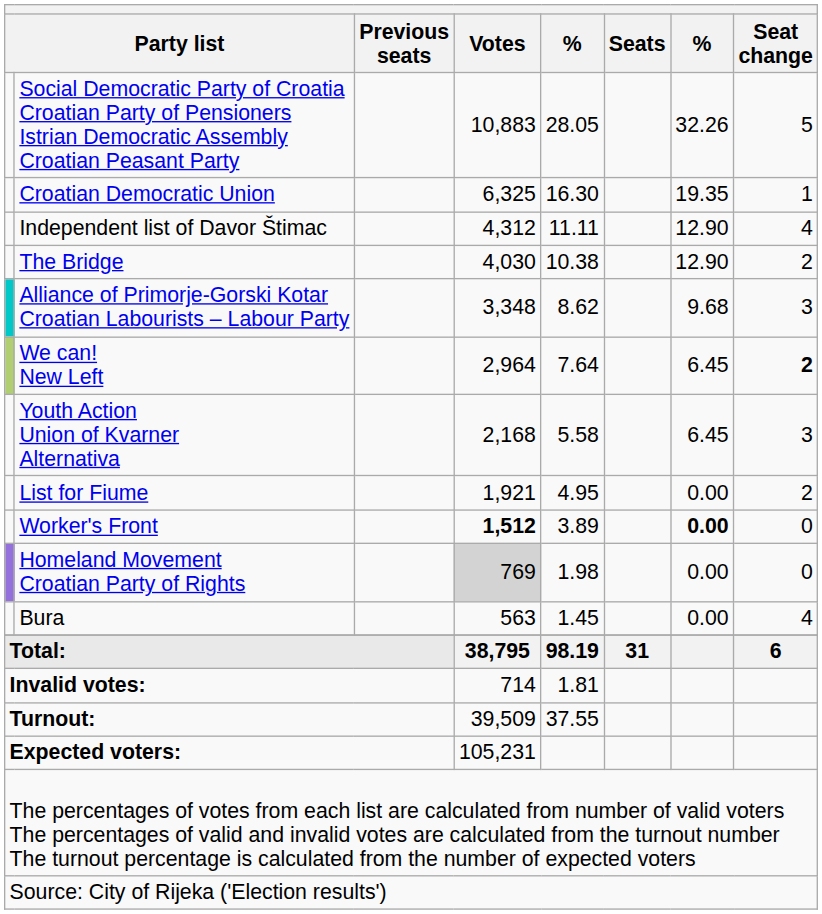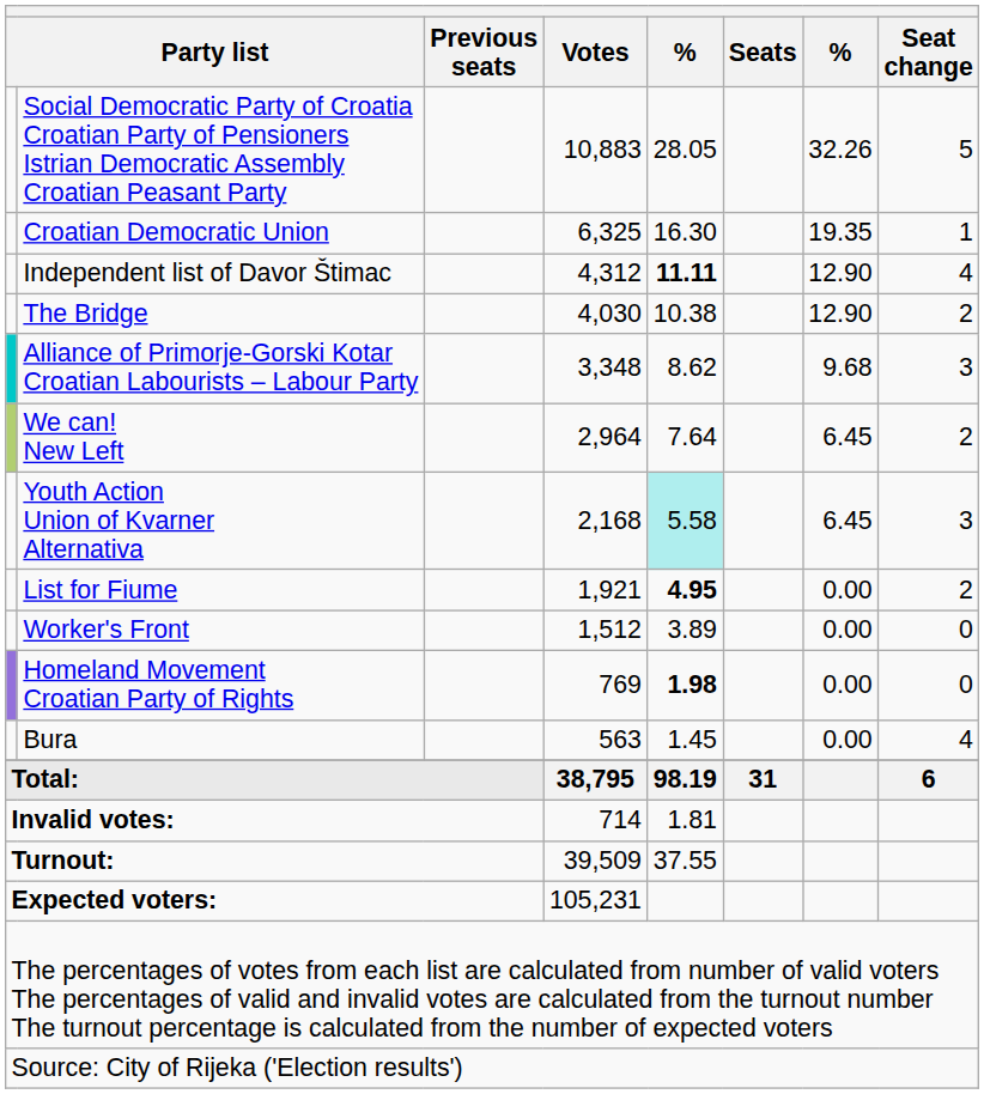Independent list of Davor Štimac | column 5: normal -> bold
We can! New Left | Seat change: bold -> normal
Youth Action Union of Kvarner Alternativa | column 5: no background -> paleturquoise background
List for Fiume | column 5: normal -> bold
Worker's Front | Votes: bold -> normal
Worker's Front | column 7: bold -> normal
Homeland Movement Croatian Party of Rights | Votes: lightgrey background -> no background
Homeland Movement Croatian Party of Rights | column 5: normal -> bold
